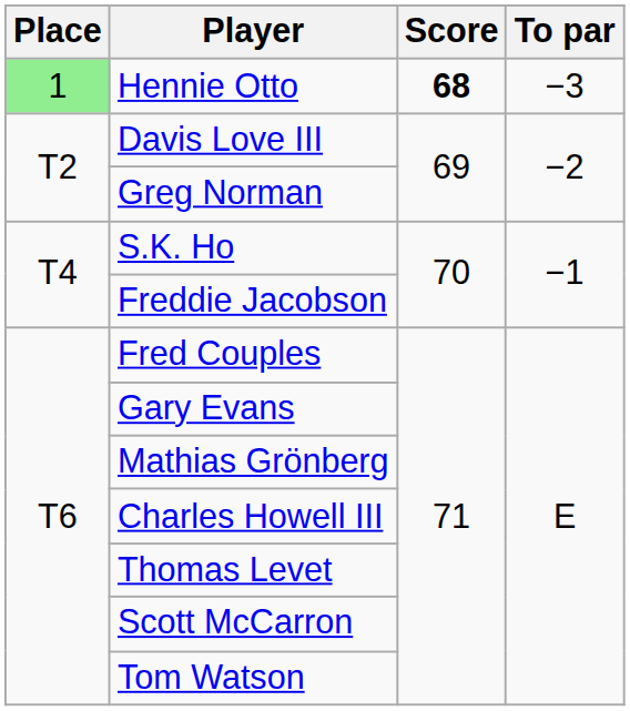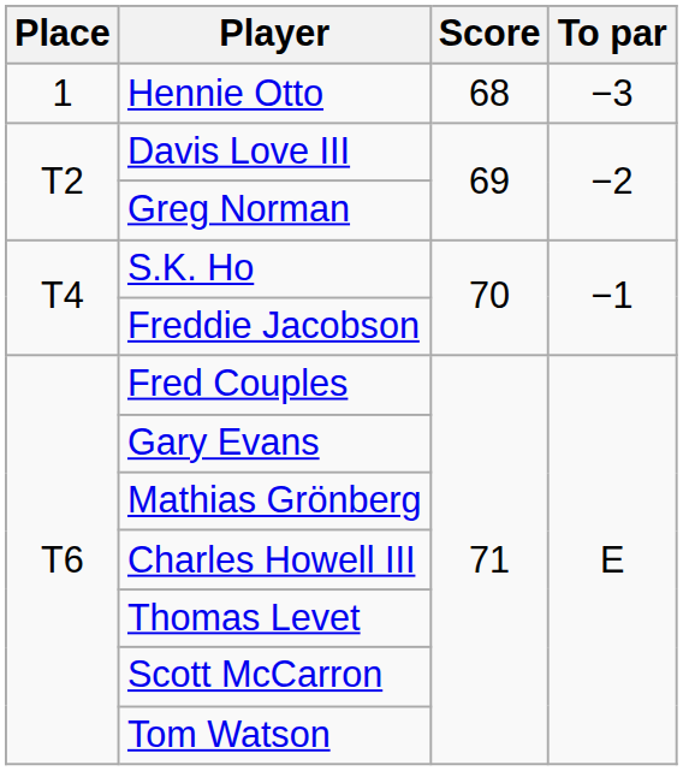Hennie Otto | Place: lightgreen background -> no background
Hennie Otto | Score: bold -> normal
